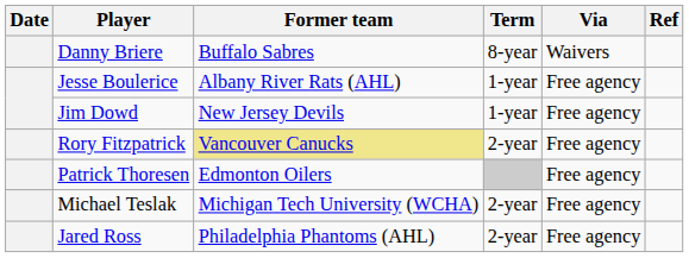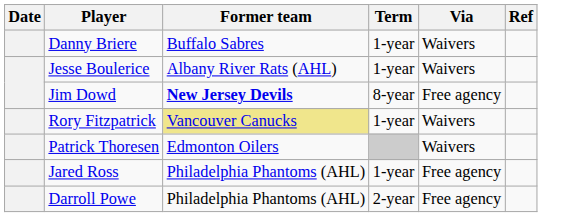Danny Briere | Term: 8-year -> 1-year
Jesse Boulerice | Via: Free agency -> Waivers
Jim Dowd | Former team: normal -> bold
Jim Dowd | Term: 1-year -> 8-year
Rory Fitzpatrick | Term: 2-year -> 1-year
Rory Fitzpatrick | Via: Free agency -> Waivers
Patrick Thoresen | Via: Free agency -> Waivers
- row: Michael Teslak | Michigan Tech University (WCHA) | 2-year | Free agency
Jared Ross | Term: 2-year -> 1-year
+ row: Darroll Powe | Philadelphia Phantoms (AHL) | 2-year | Free agency
